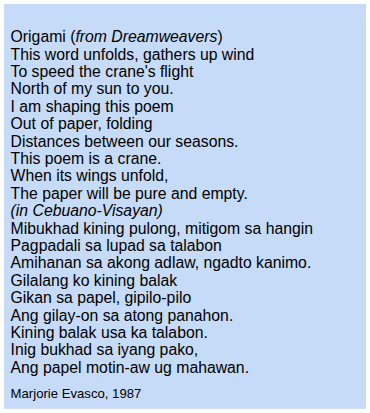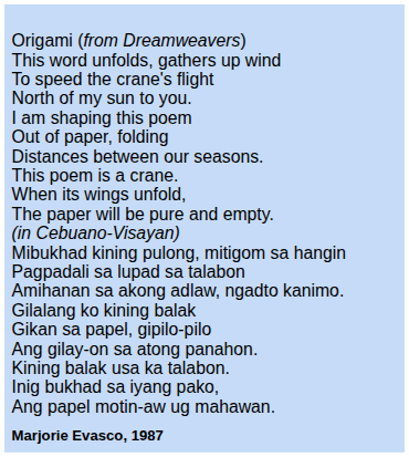row 2 | column 1: normal -> bold
